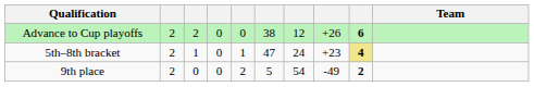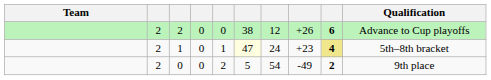columns swapped: Team <-> Qualification
row 3 | column 6: no background -> lightyellow background
